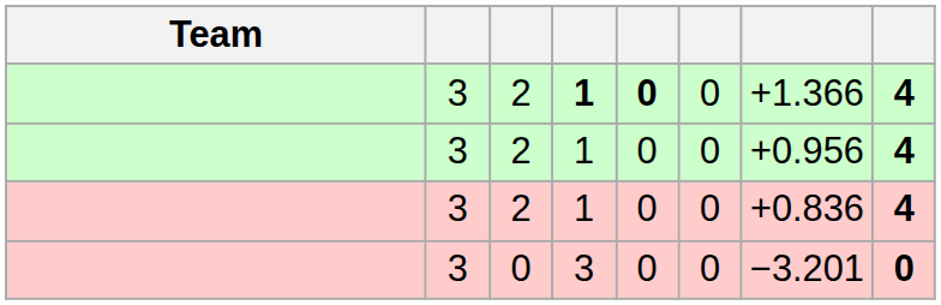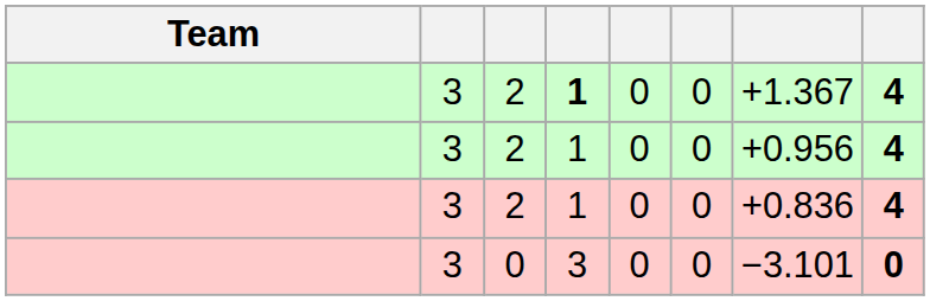row 2 | column 5: bold -> normal
row 2 | column 7: +1.366 -> +1.367
row 5 | column 7: −3.201 -> −3.101
